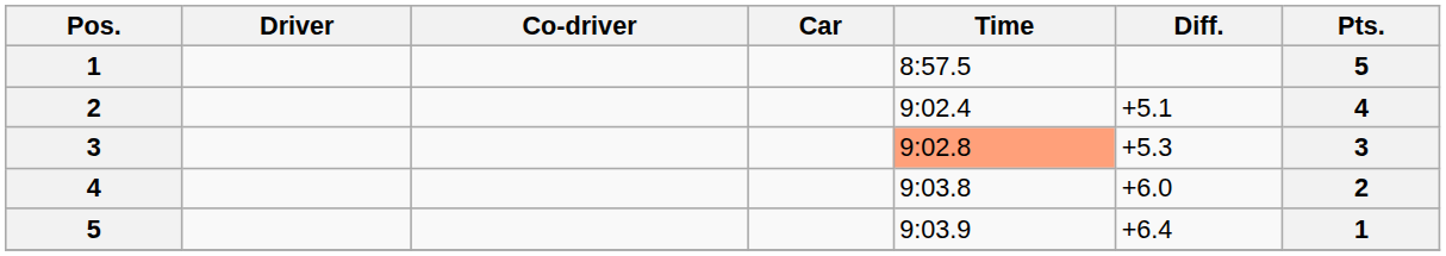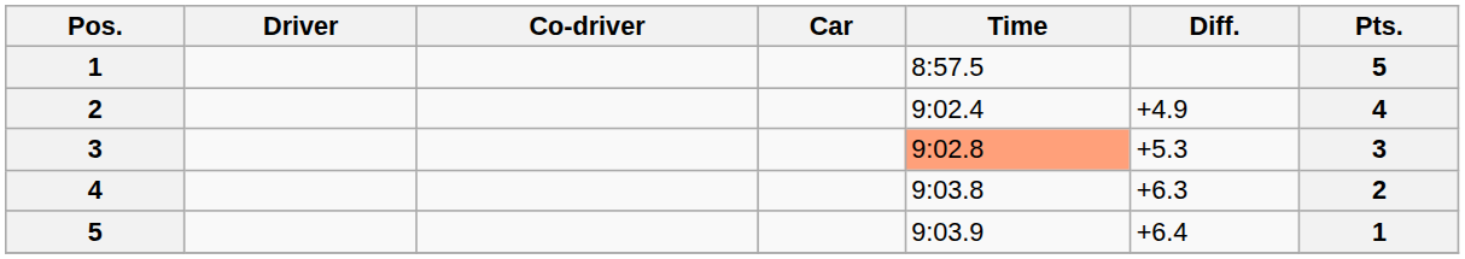row 3 | Diff.: +5.1 -> +4.9
row 5 | Diff.: +6.0 -> +6.3
